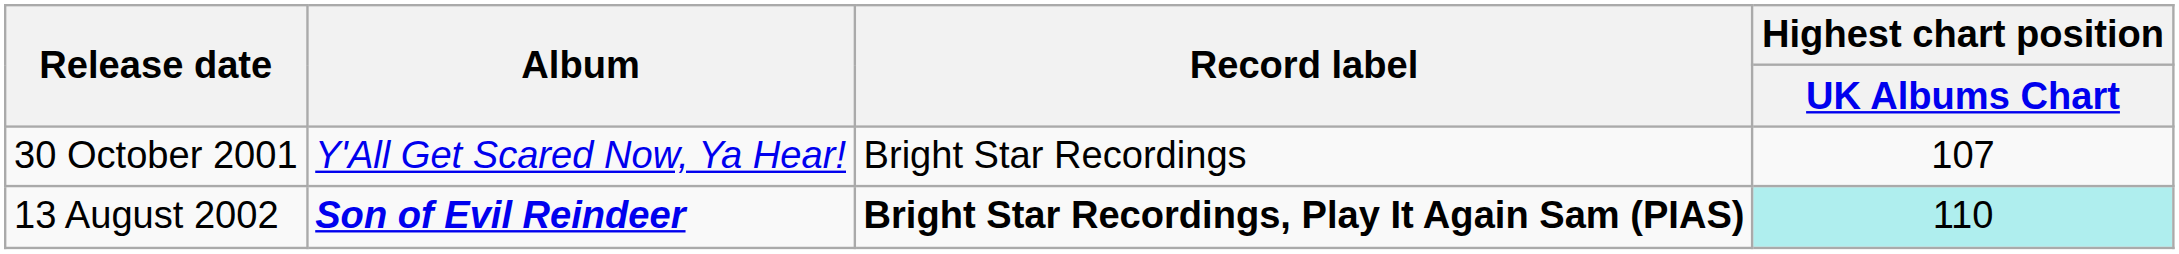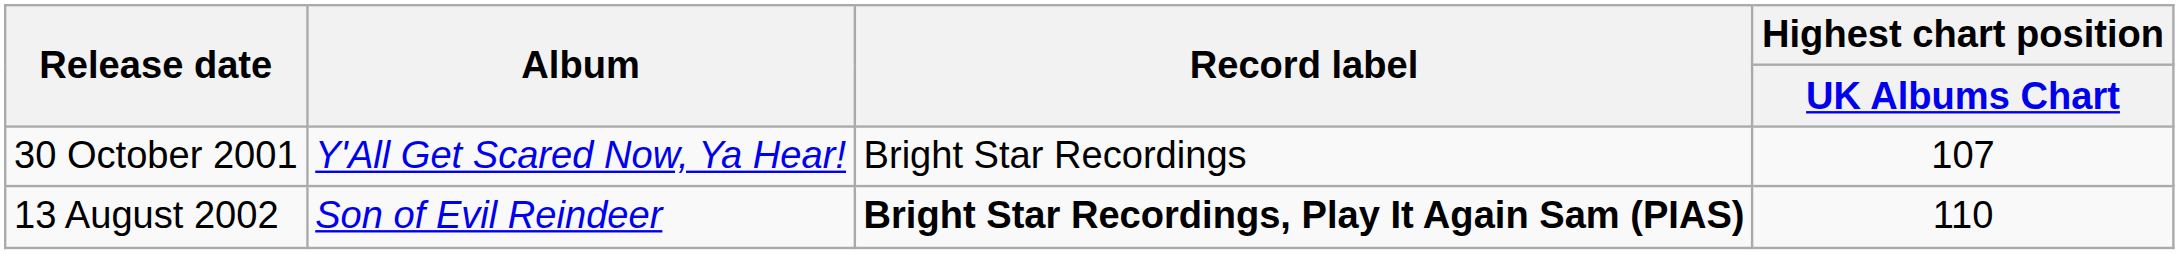13 August 2002 | Album: bold -> normal
13 August 2002 | Highest chart position / UK Albums Chart: paleturquoise background -> no background
